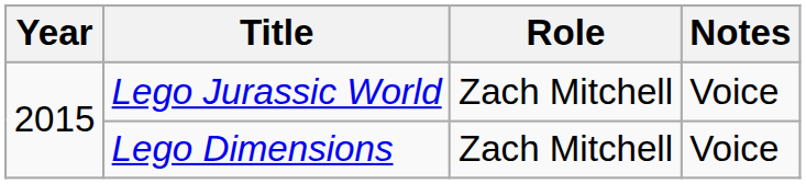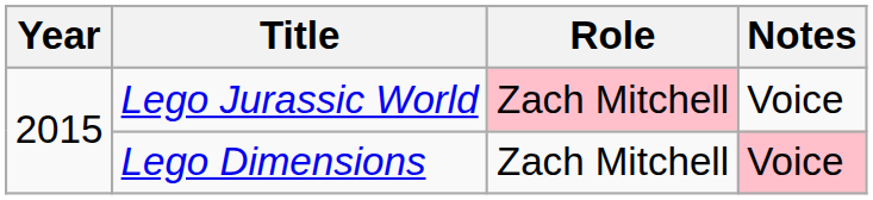Lego Jurassic World | Role: no background -> pink background
Lego Dimensions | Notes: no background -> pink background
